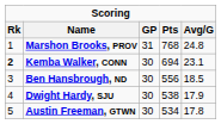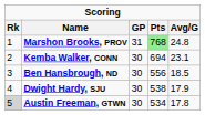Marshon Brooks, PROV | Pts: no background -> lightgreen background
Kemba Walker, CONN | Rk: bold -> normal
Austin Freeman, GTWN | Rk: no background -> lightgrey background
